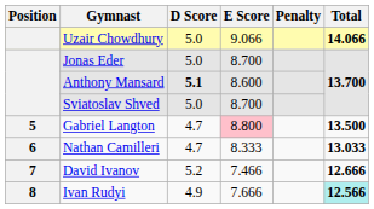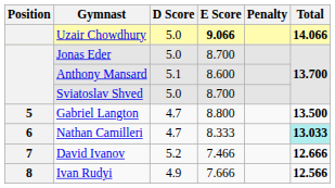Uzair Chowdhury | E Score: normal -> bold
Anthony Mansard | D Score: bold -> normal
Gabriel Langton | E Score: pink background -> no background
Nathan Camilleri | Total: no background -> paleturquoise background
Ivan Rudyi | Total: paleturquoise background -> no background
